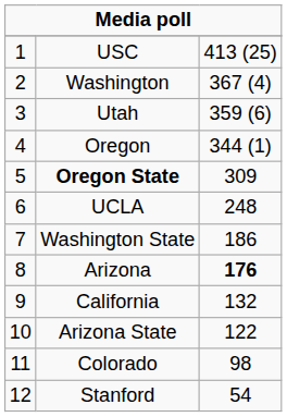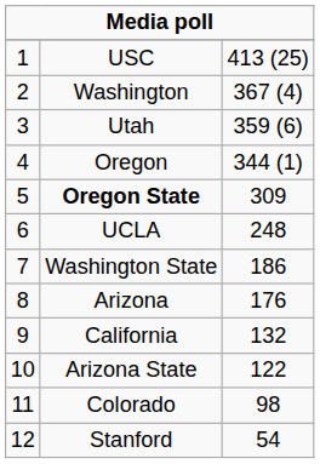Arizona | column 3: bold -> normal
